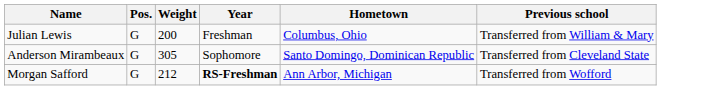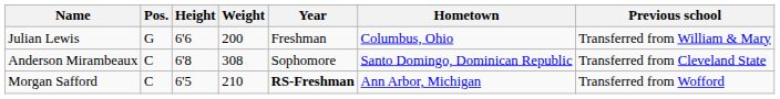+ column: Height | 6'6 | 6'8 | 6'5
Anderson Mirambeaux | Pos.: G -> C
Anderson Mirambeaux | Weight: 305 -> 308
Morgan Safford | Pos.: G -> C
Morgan Safford | Weight: 212 -> 210
